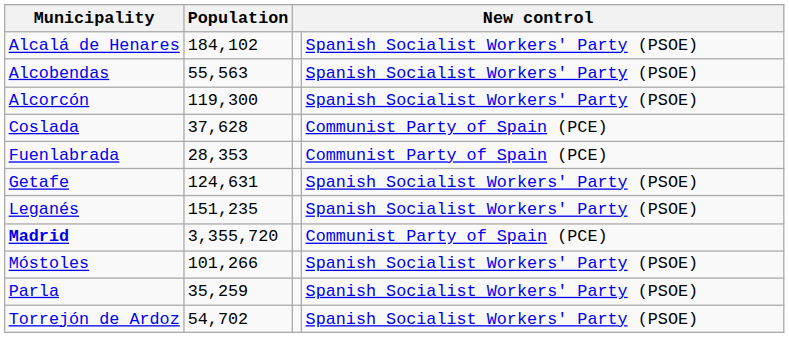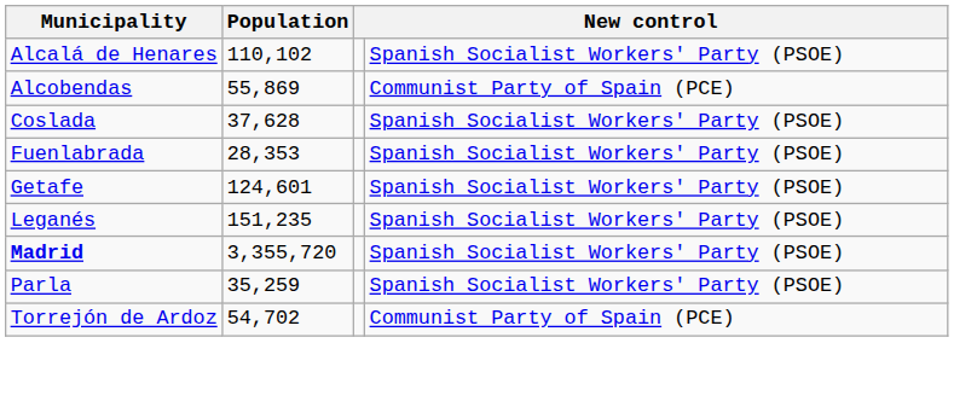Alcalá de Henares | Population: 184,102 -> 110,102
Alcobendas | Population: 55,563 -> 55,869
Alcobendas | column 4: Spanish Socialist Workers' Party (PSOE) -> Communist Party of Spain (PCE)
- row: Alcorcón | 119,300 | Spanish Socialist Workers' Party (PSOE)
Coslada | column 4: Communist Party of Spain (PCE) -> Spanish Socialist Workers' Party (PSOE)
Fuenlabrada | column 4: Communist Party of Spain (PCE) -> Spanish Socialist Workers' Party (PSOE)
Getafe | Population: 124,631 -> 124,601
Madrid | column 4: Communist Party of Spain (PCE) -> Spanish Socialist Workers' Party (PSOE)
- row: Móstoles | 101,266 | Spanish Socialist Workers' Party (PSOE)
Torrejón de Ardoz | column 4: Spanish Socialist Workers' Party (PSOE) -> Communist Party of Spain (PCE)
